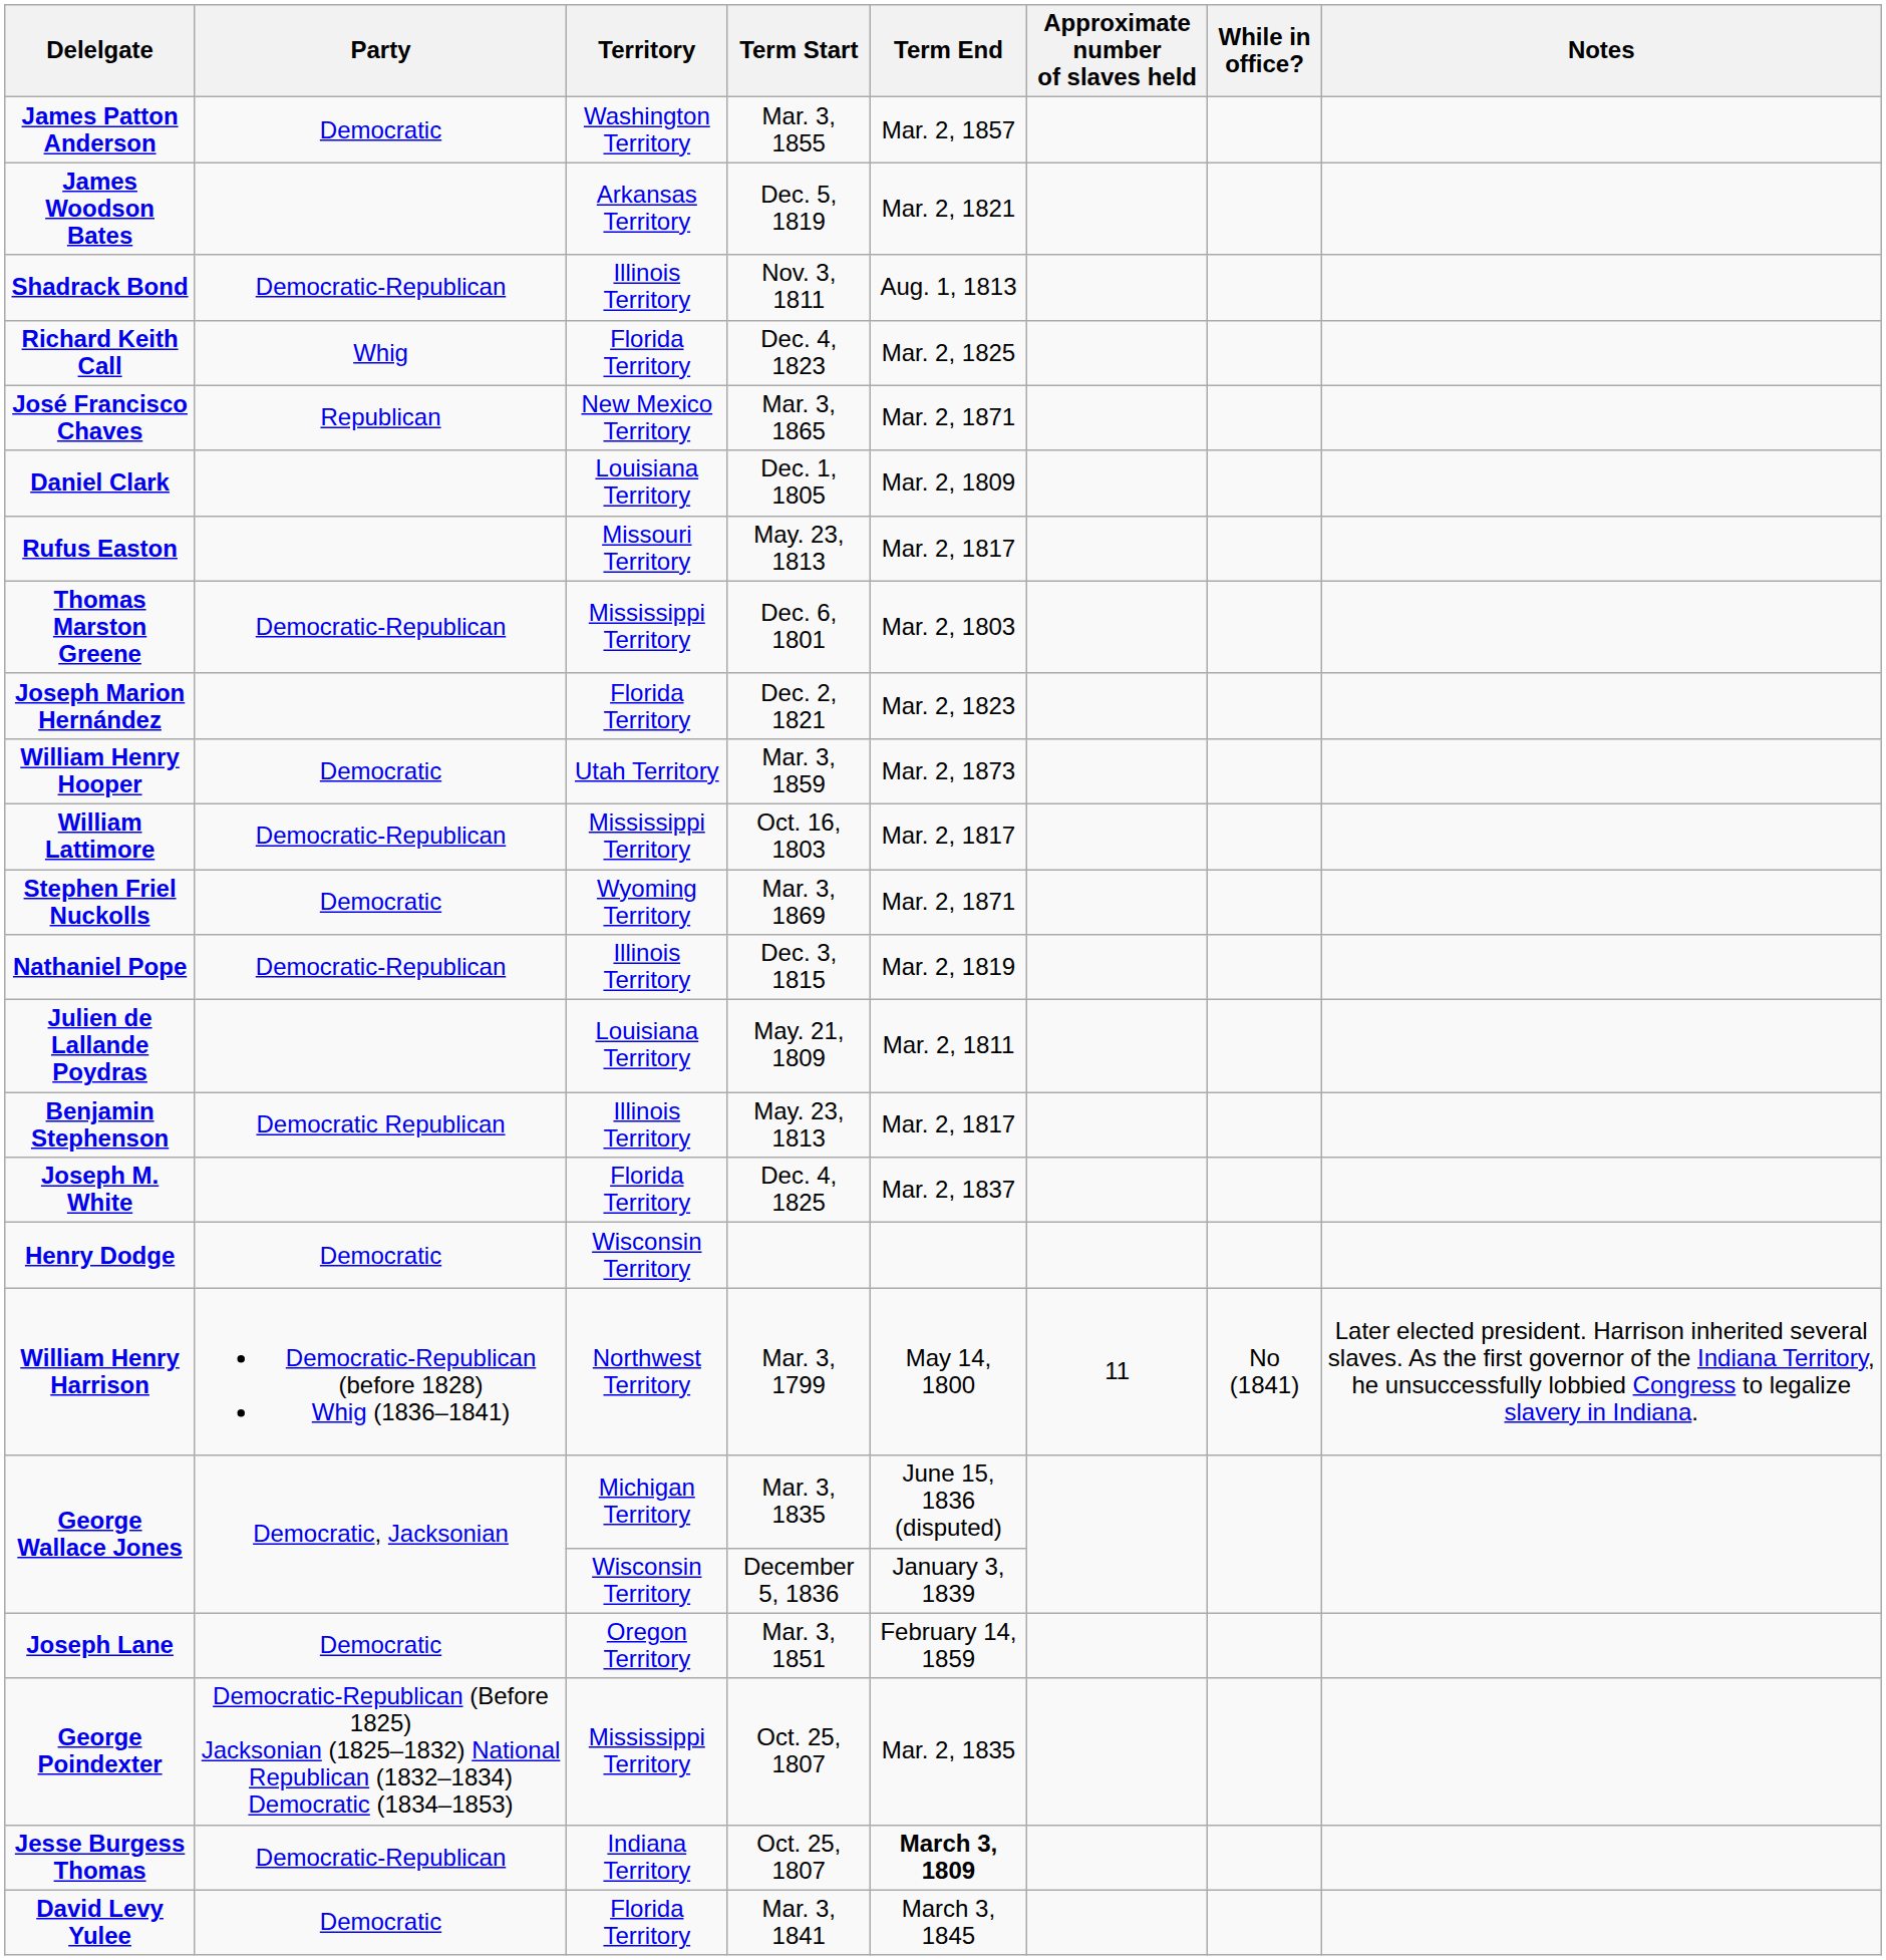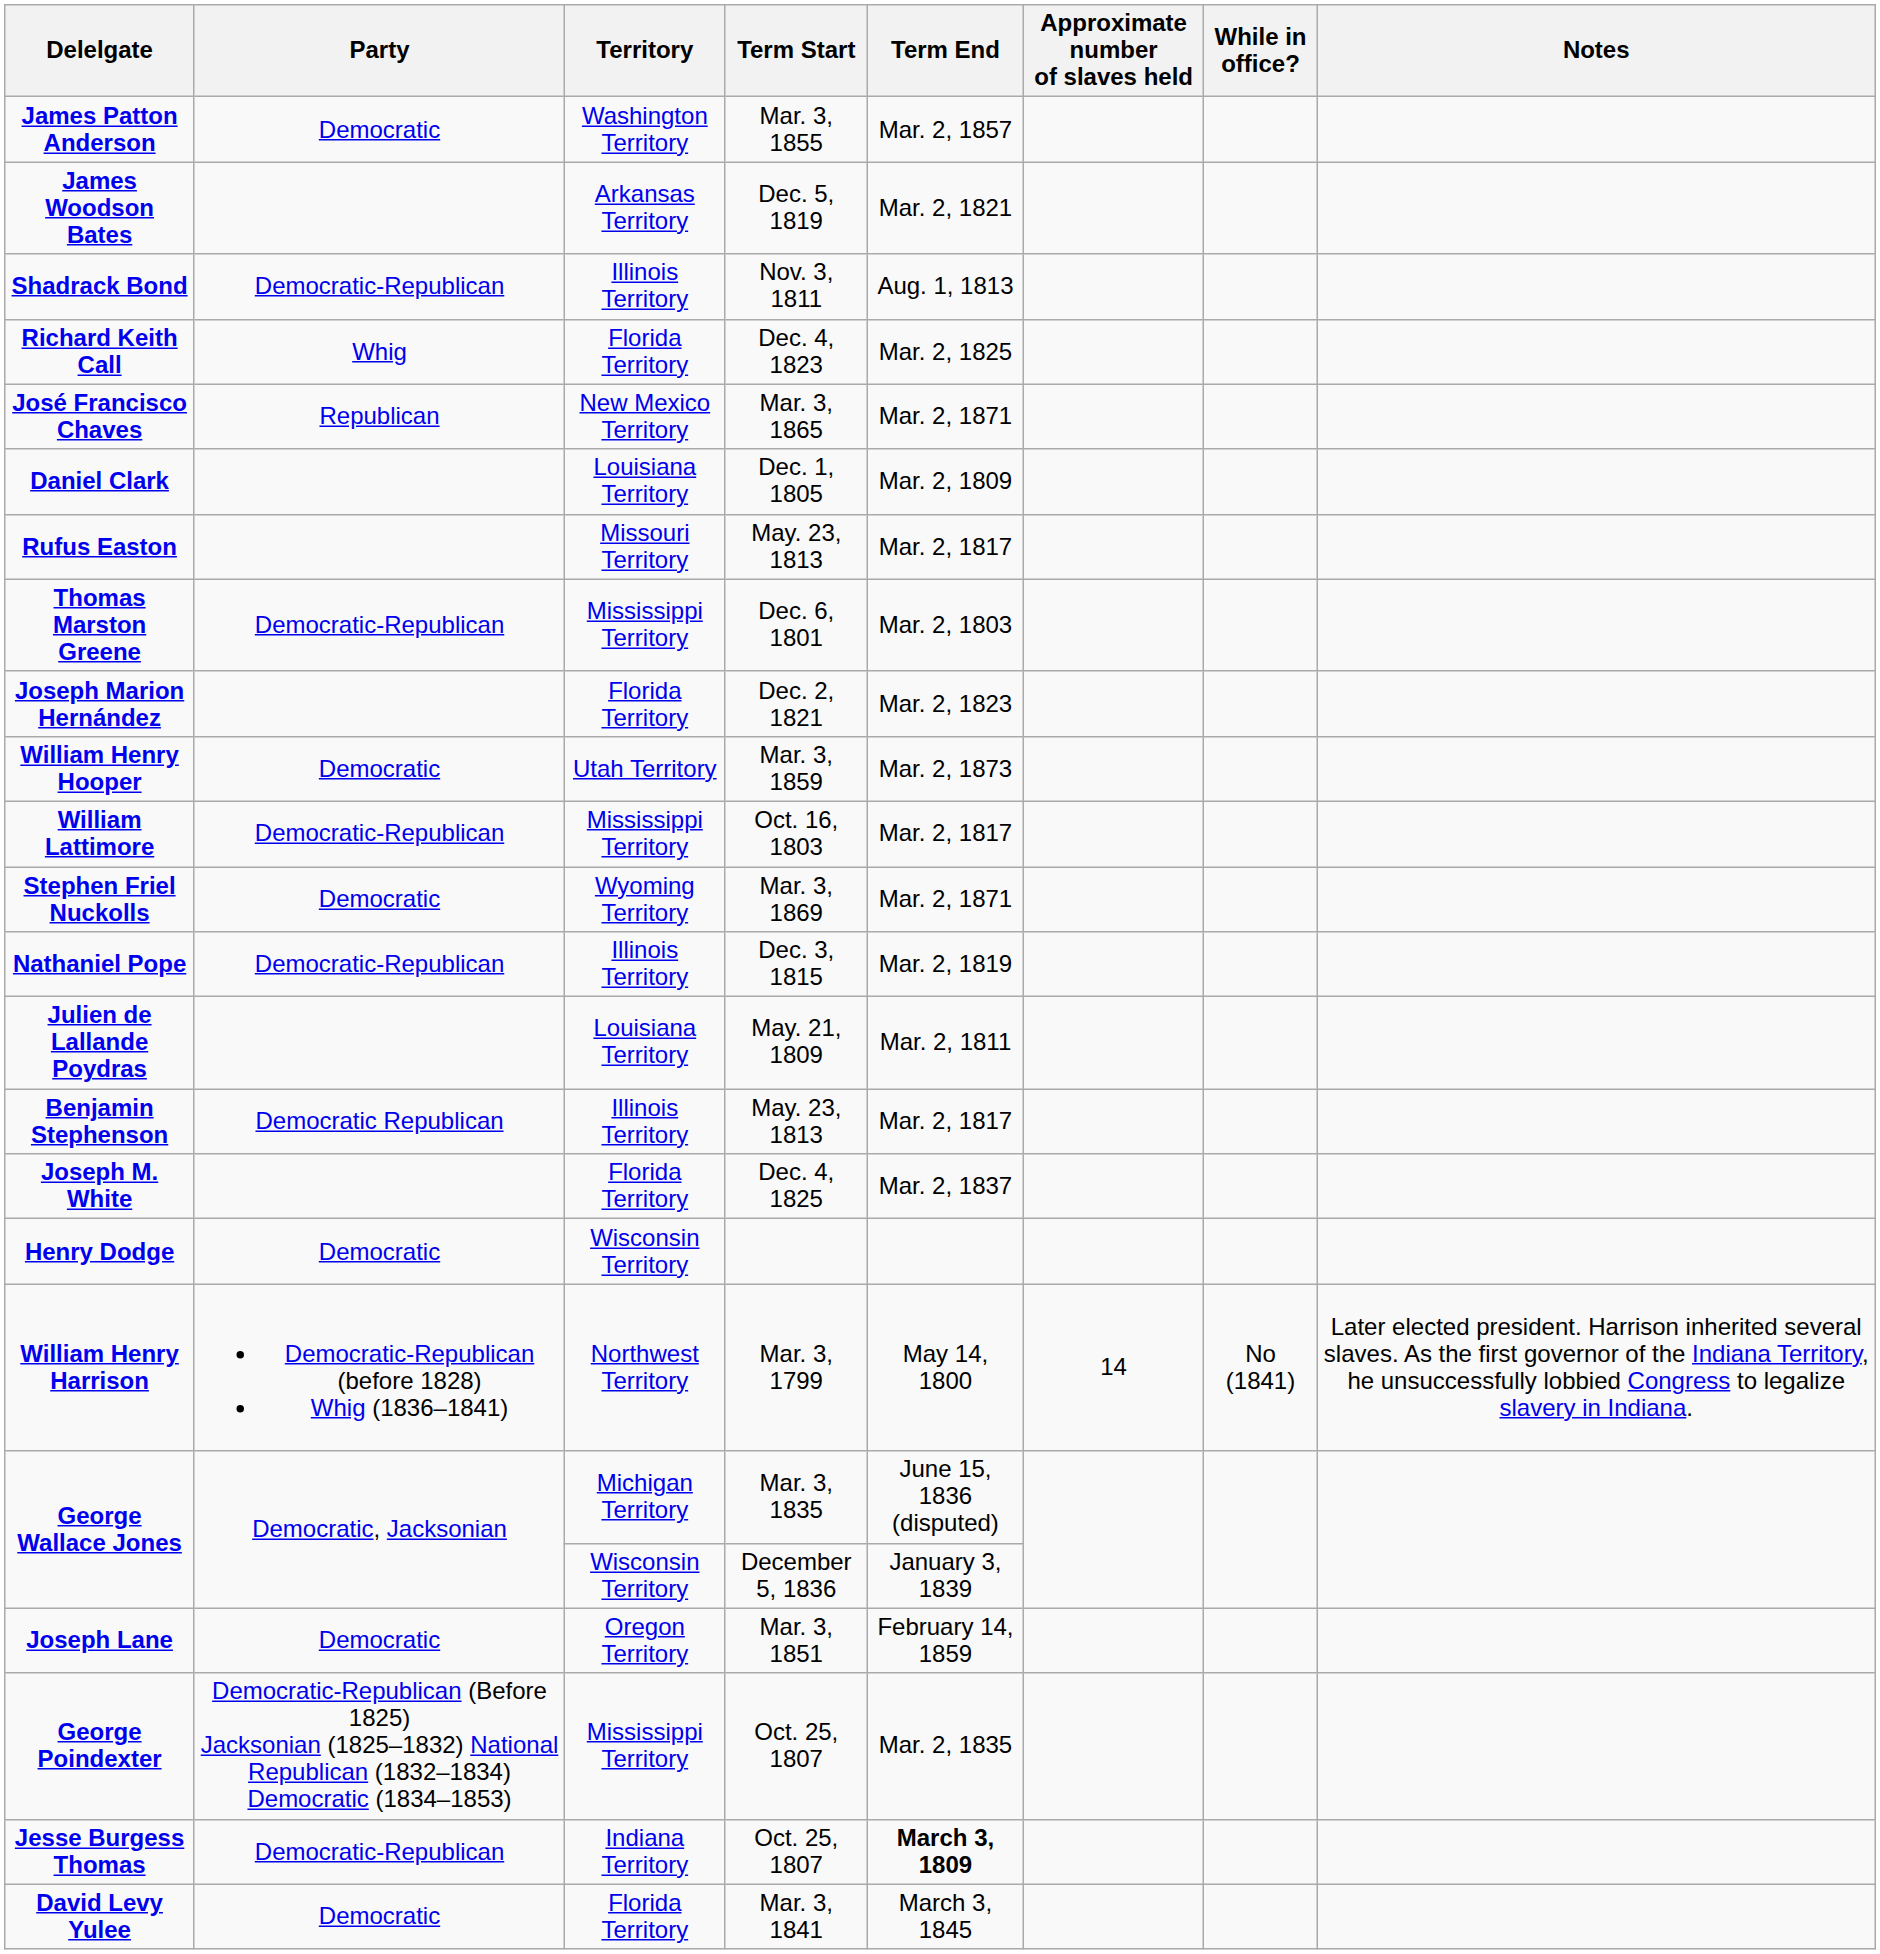William Henry Harrison | Approximate number of slaves held: 11 -> 14
